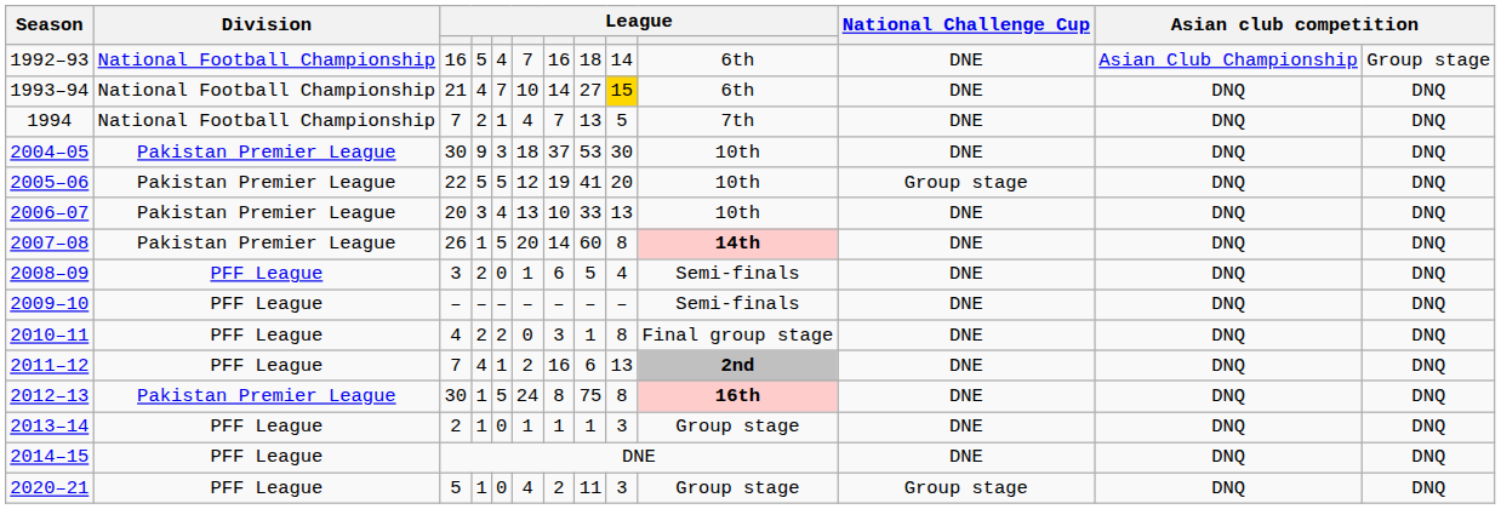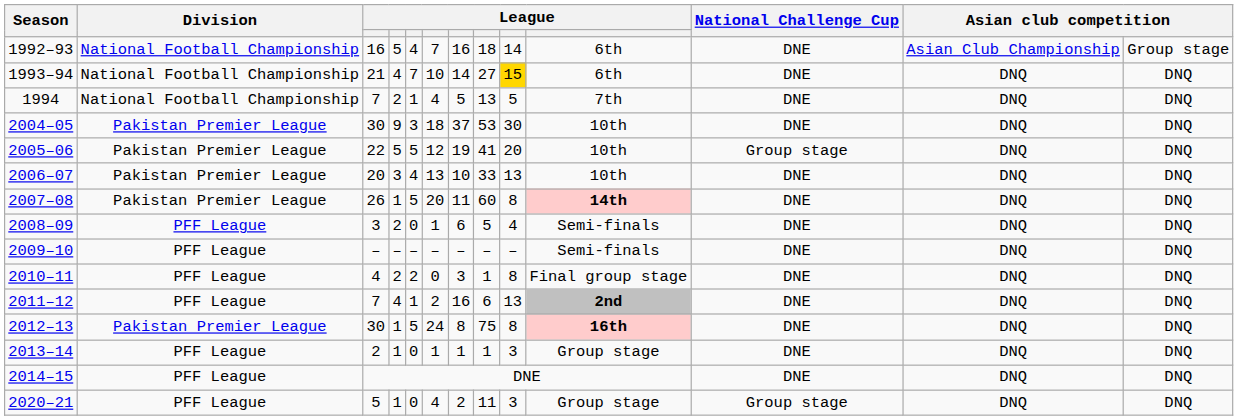1994 | column 7: 7 -> 5
2007–08 | column 7: 14 -> 11
